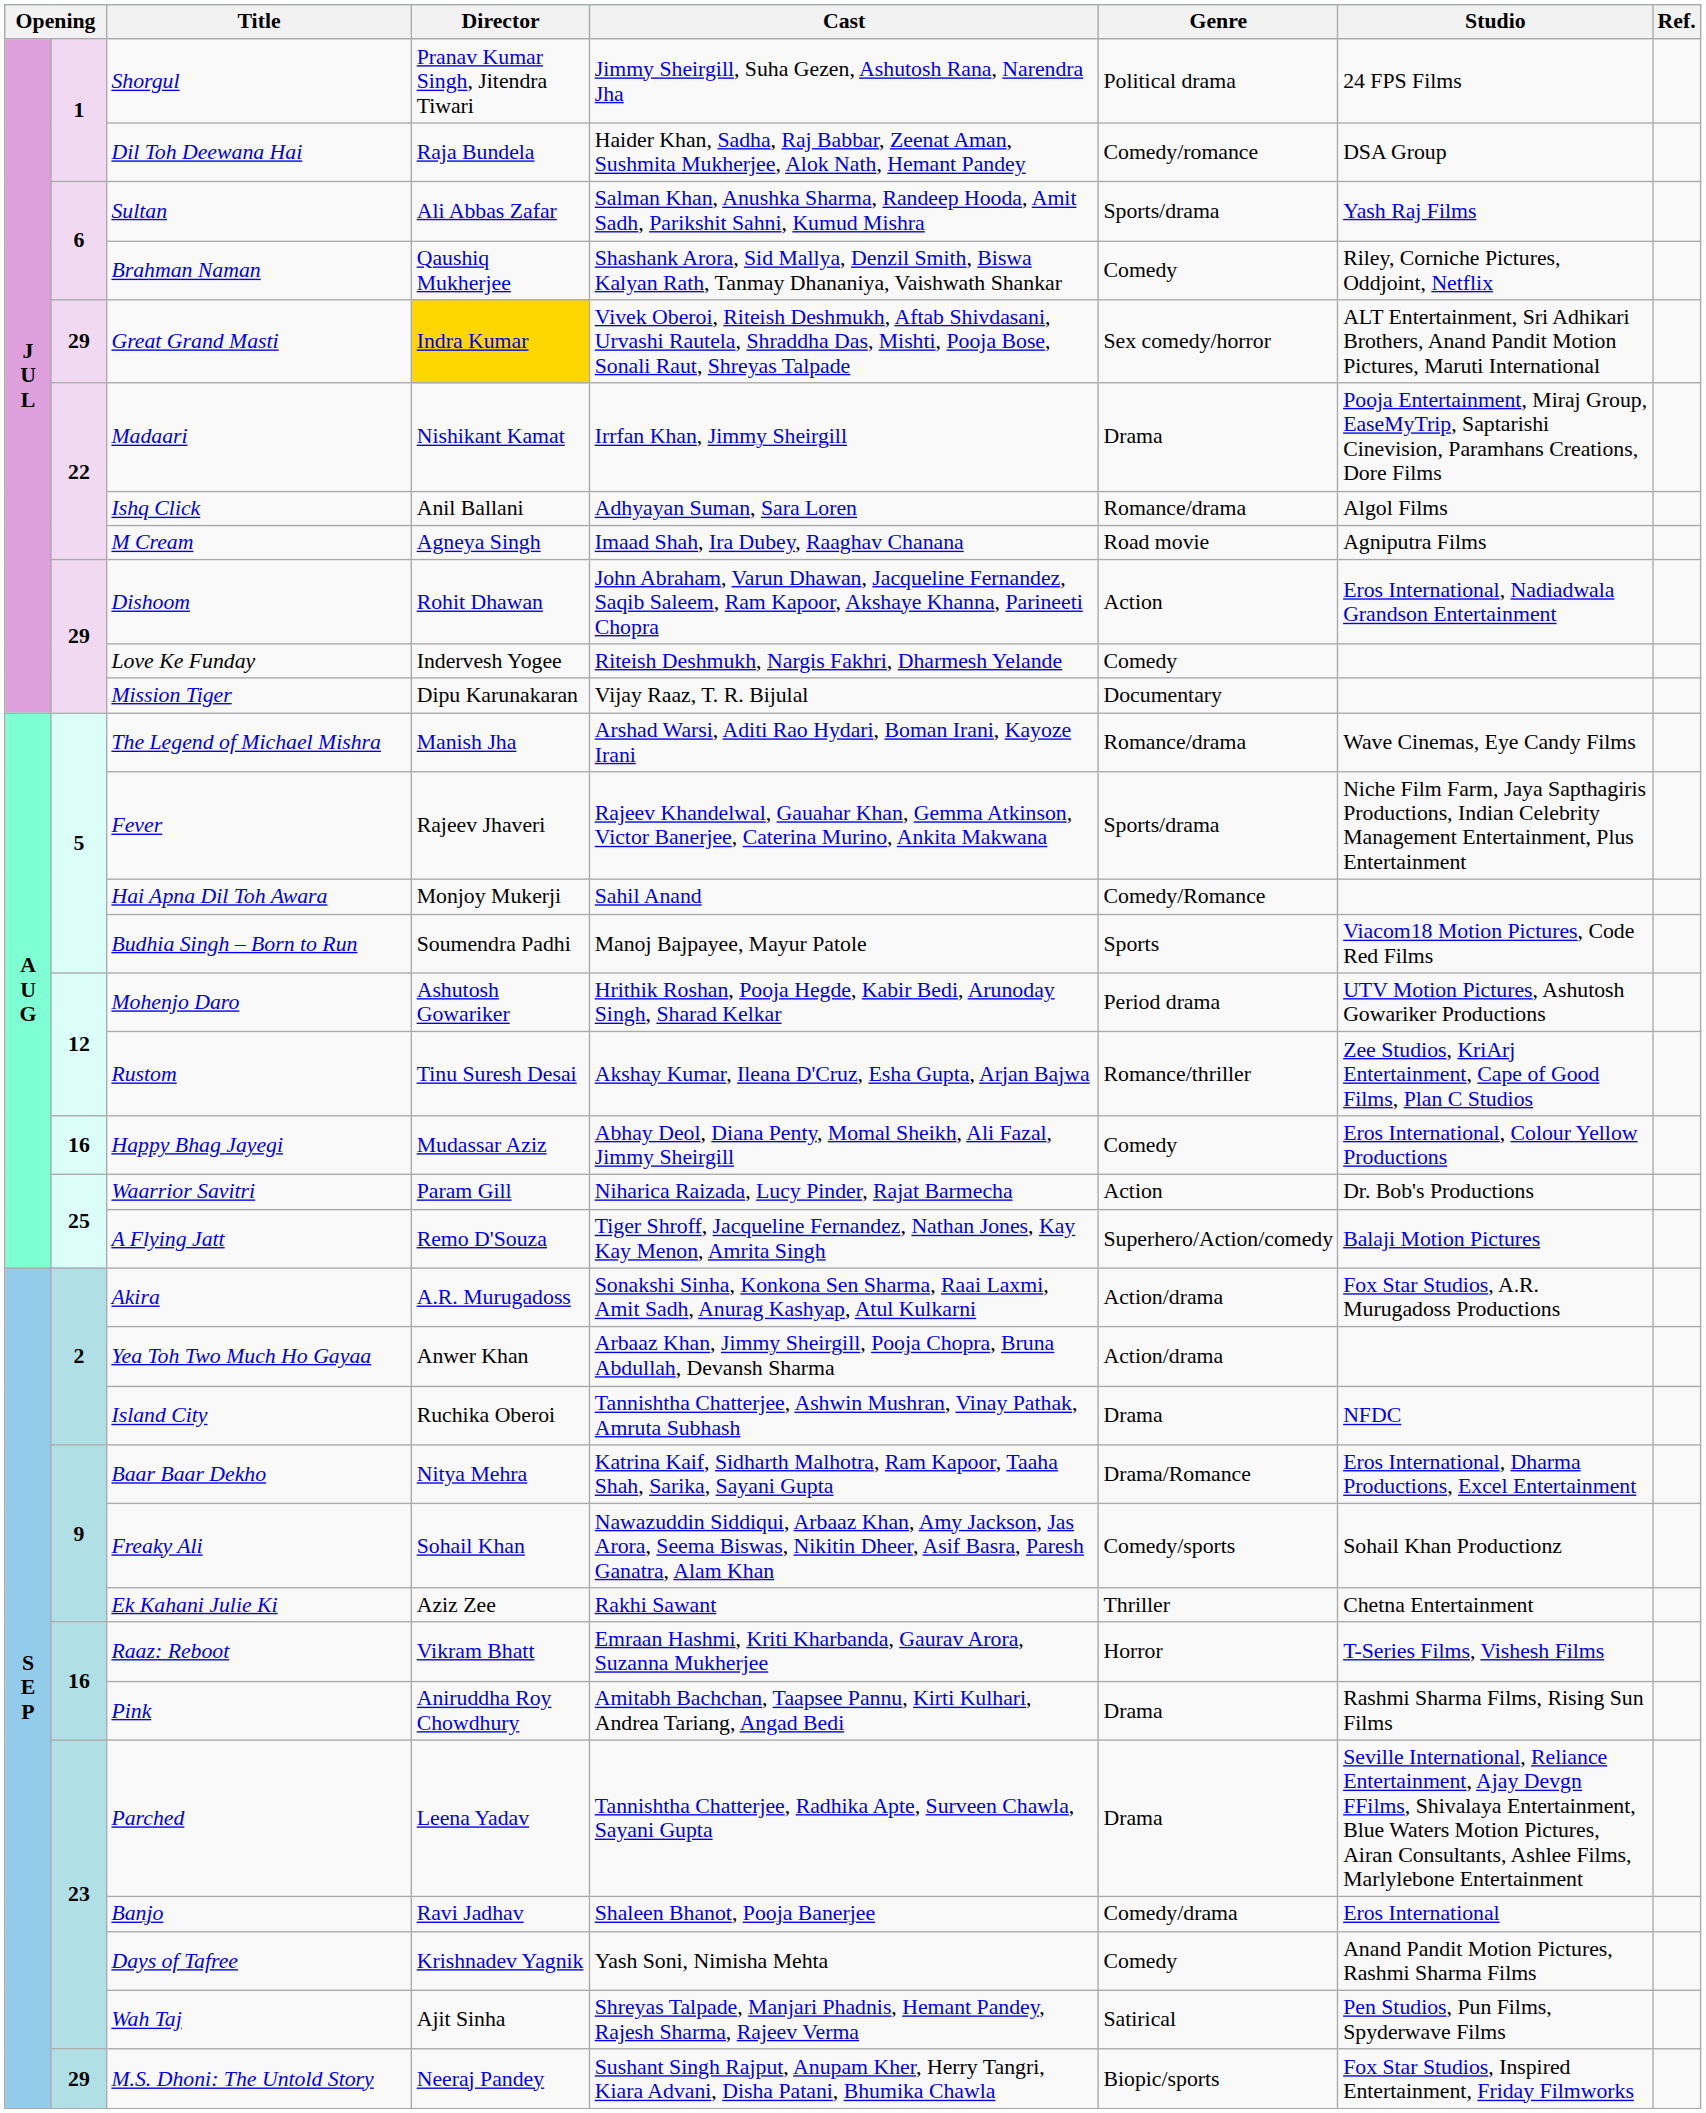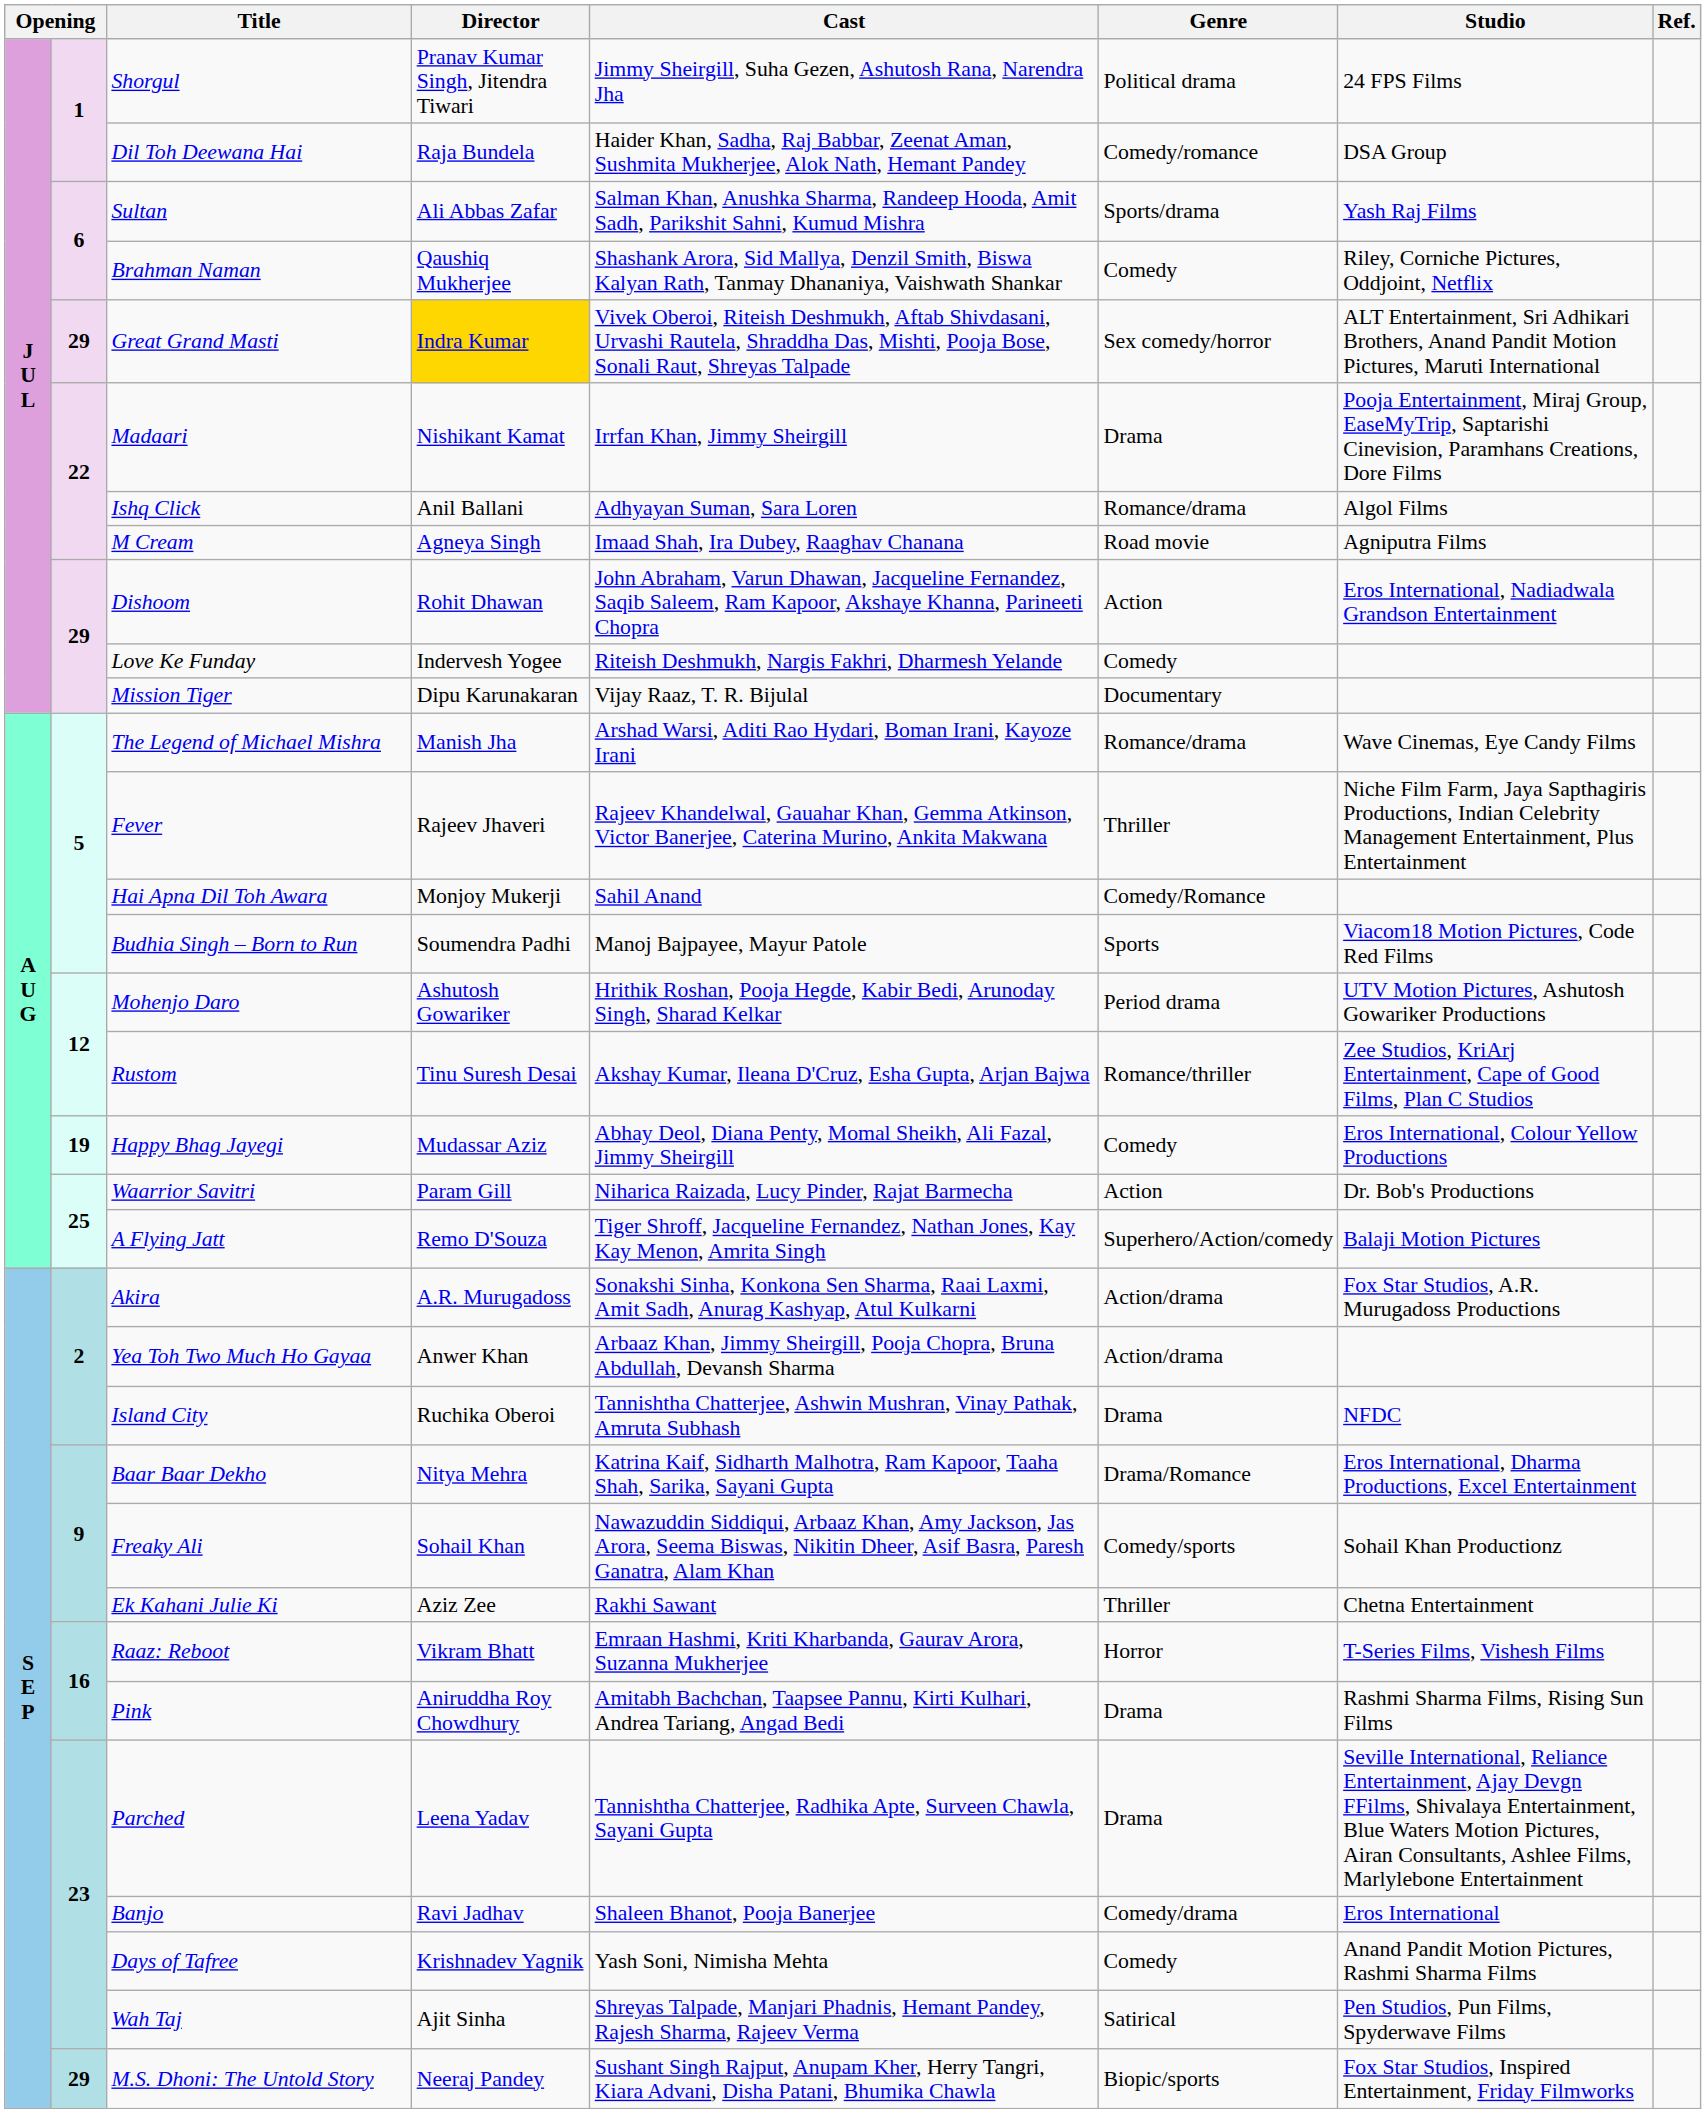Fever | Genre: Sports/drama -> Thriller
Happy Bhag Jayegi | column 2: 16 -> 19
